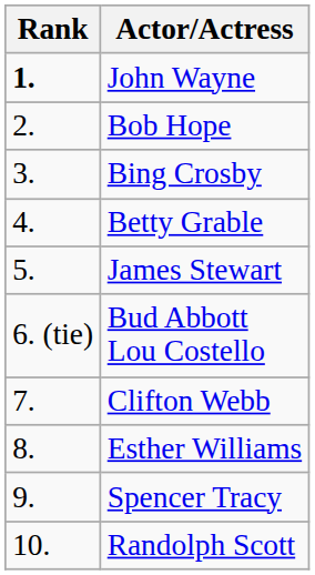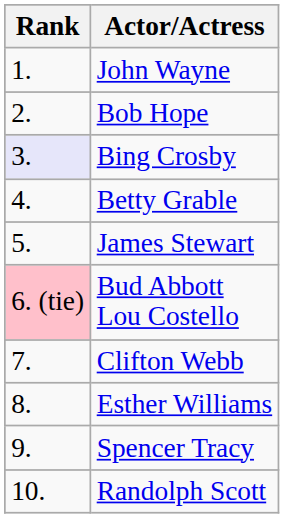John Wayne | Rank: bold -> normal
Bing Crosby | Rank: no background -> lavender background
Bud Abbott Lou Costello | Rank: no background -> pink background
